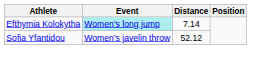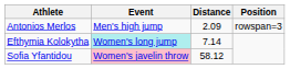+ row: Antonios Merlos | Men's high jump | 2.09 | rowspan=3
Sofia Yfantidou | Event: no background -> pink background
Sofia Yfantidou | Distance: 52.12 -> 58.12
